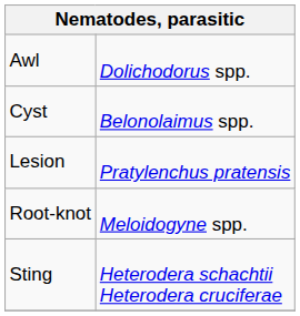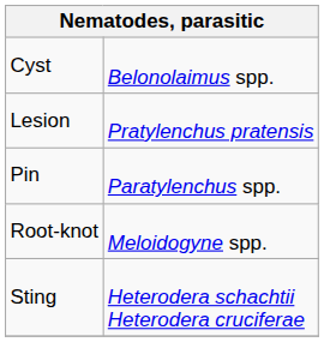- row: Awl | Dolichodorus spp.
+ row: Pin | Paratylenchus spp.
